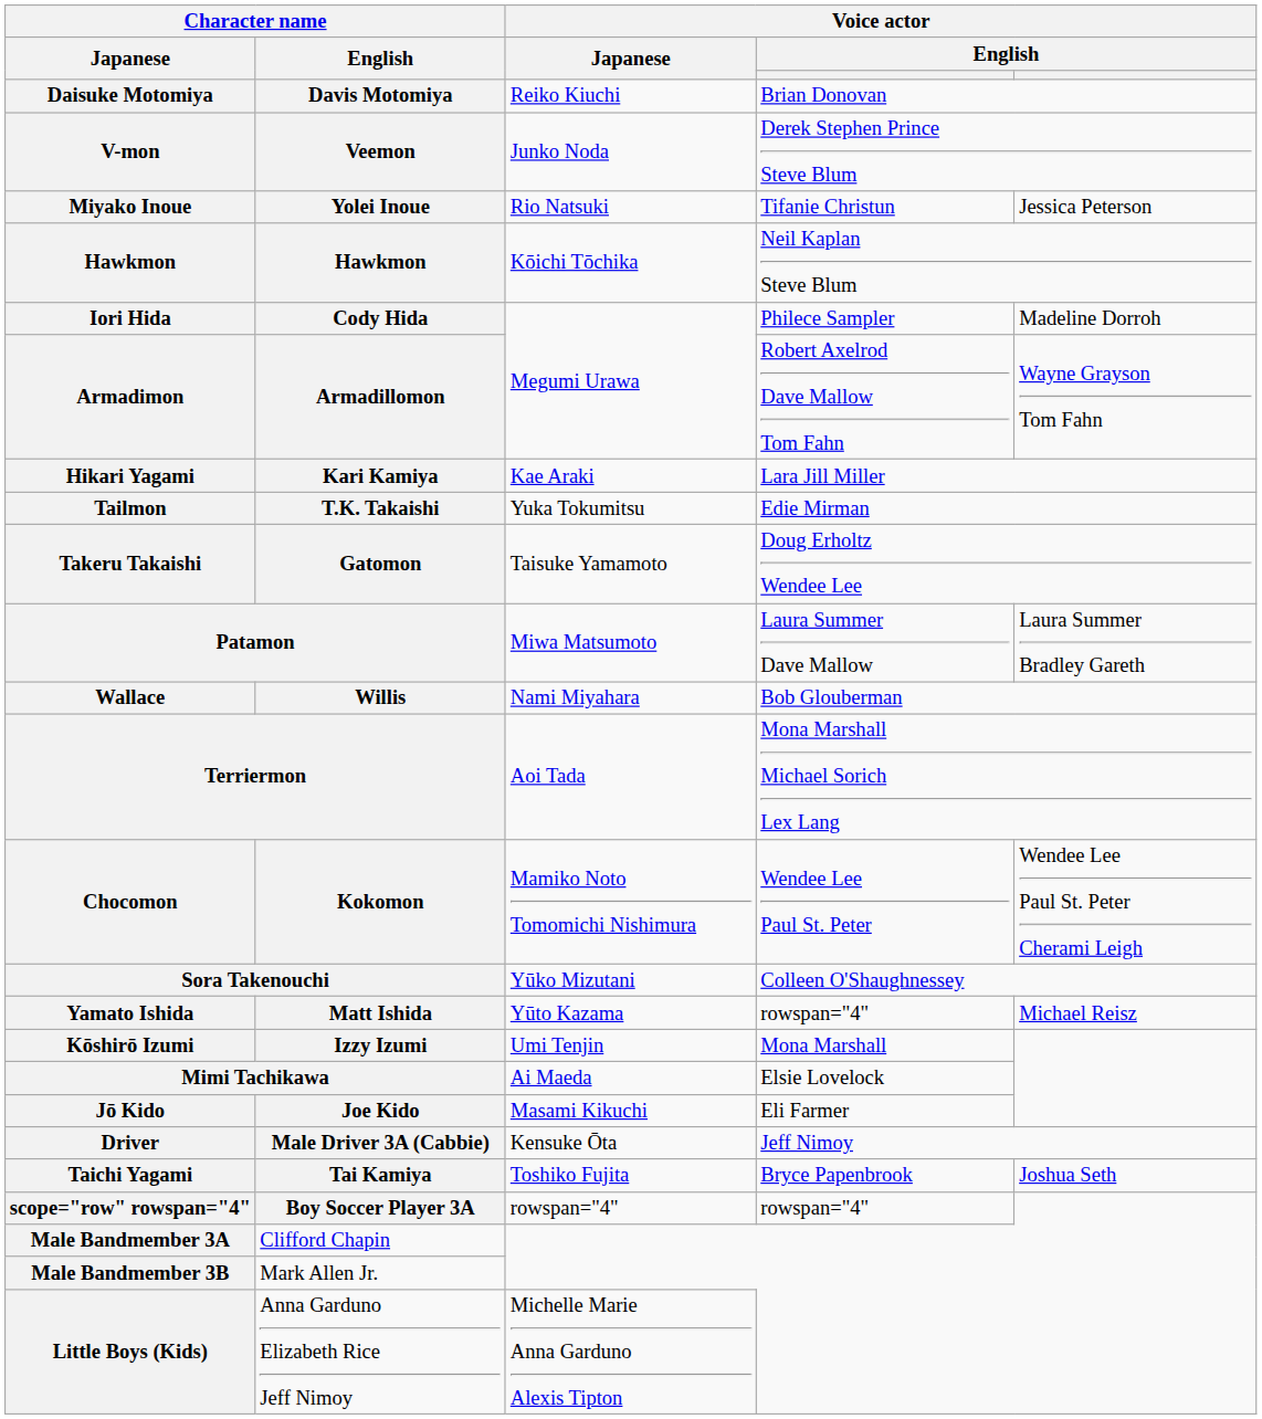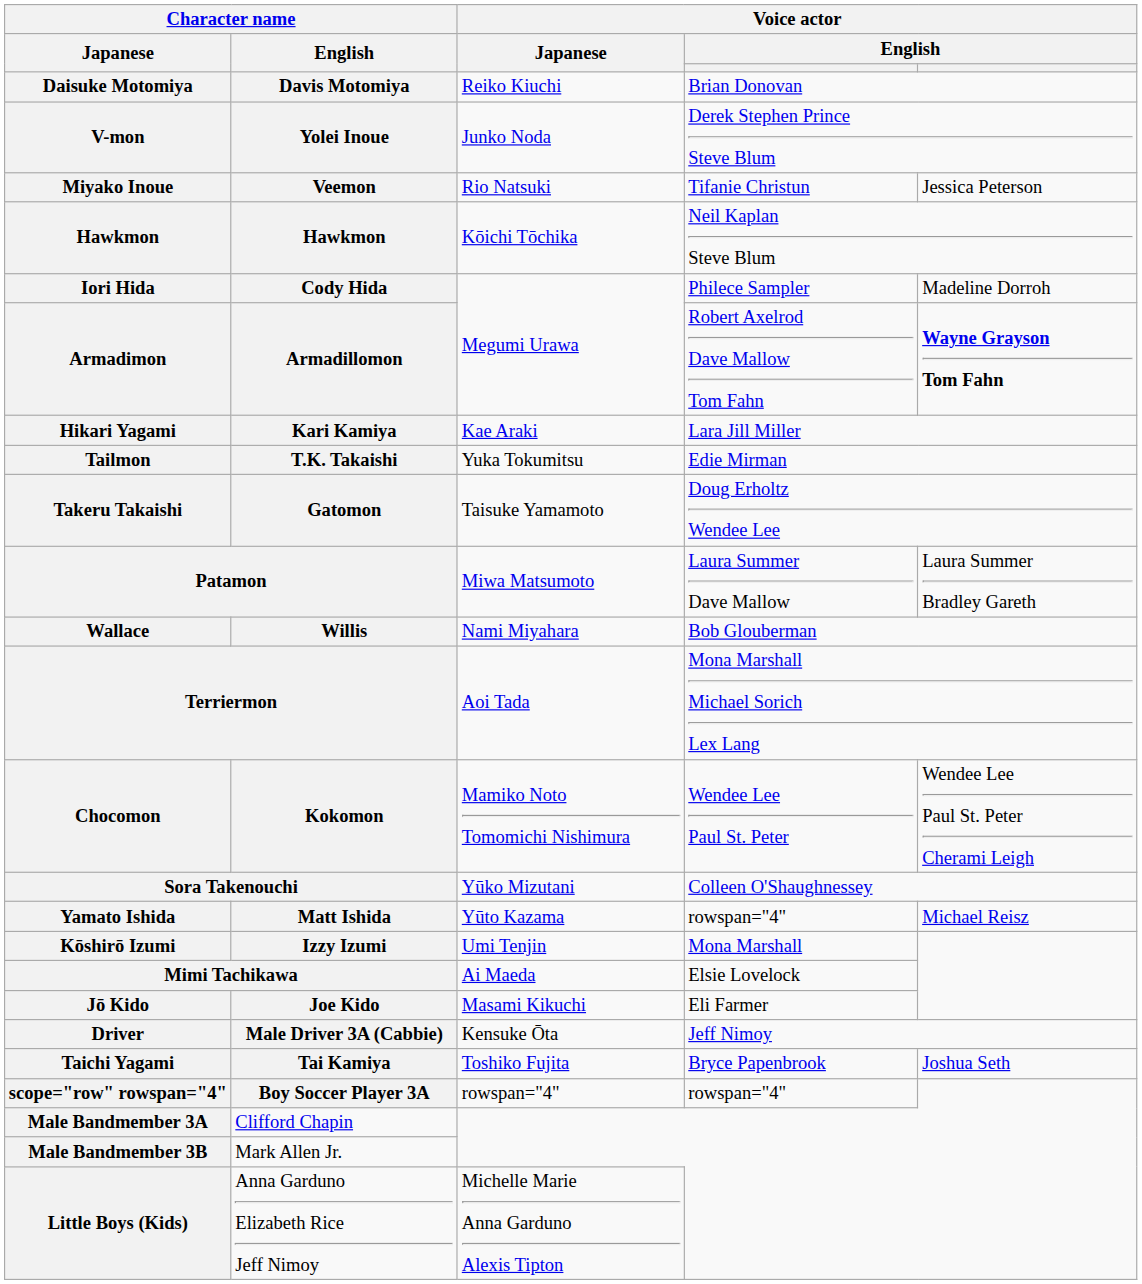V-mon | Character name / English: Veemon -> Yolei Inoue
Miyako Inoue | Character name / English: Yolei Inoue -> Veemon
Armadimon | column 5: normal -> bold
